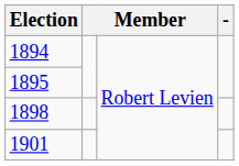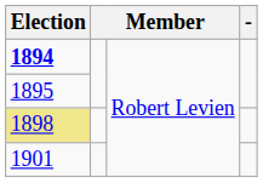1894 | Election: normal -> bold
1898 | Election: no background -> khaki background
